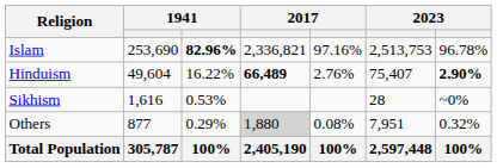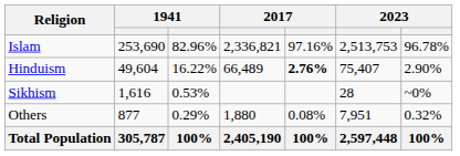Islam | column 3: bold -> normal
Hinduism | column 4: bold -> normal
Hinduism | column 5: normal -> bold
Hinduism | column 7: bold -> normal
Others | column 4: lightgrey background -> no background
